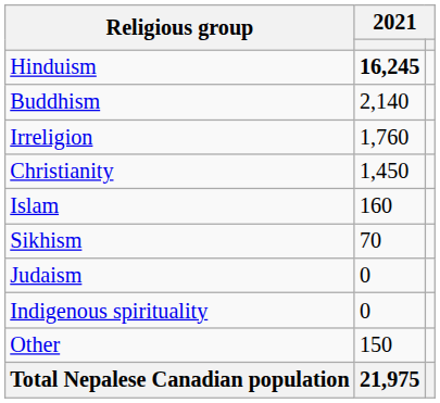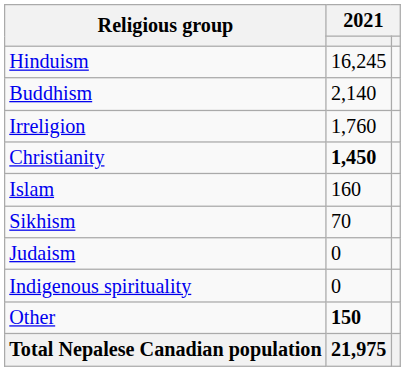Hinduism | column 2: bold -> normal
Christianity | column 2: normal -> bold
Other | column 2: normal -> bold
